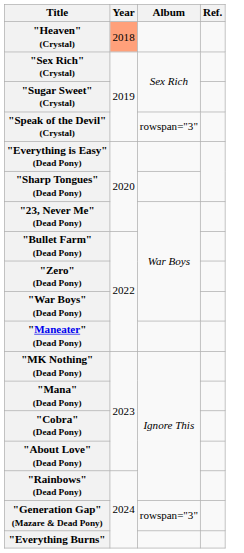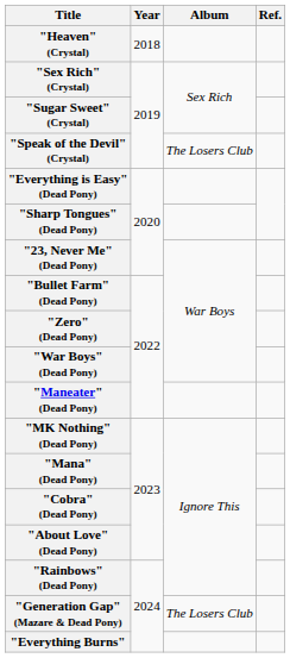"Heaven" (Crystal) | Year: lightsalmon background -> no background
"Speak of the Devil" (Crystal) | Album: rowspan="3" -> The Losers Club
"Generation Gap" (Mazare & Dead Pony) | Album: rowspan="3" -> The Losers Club
